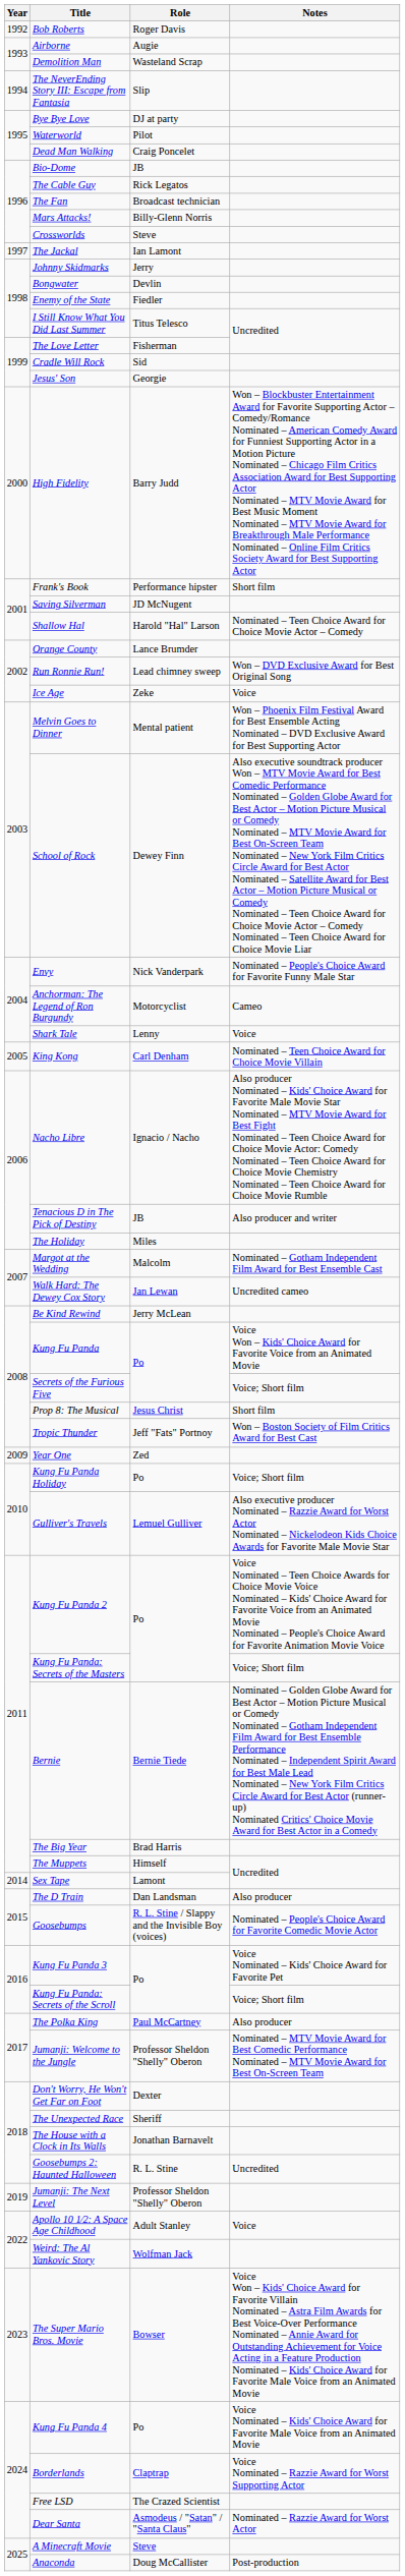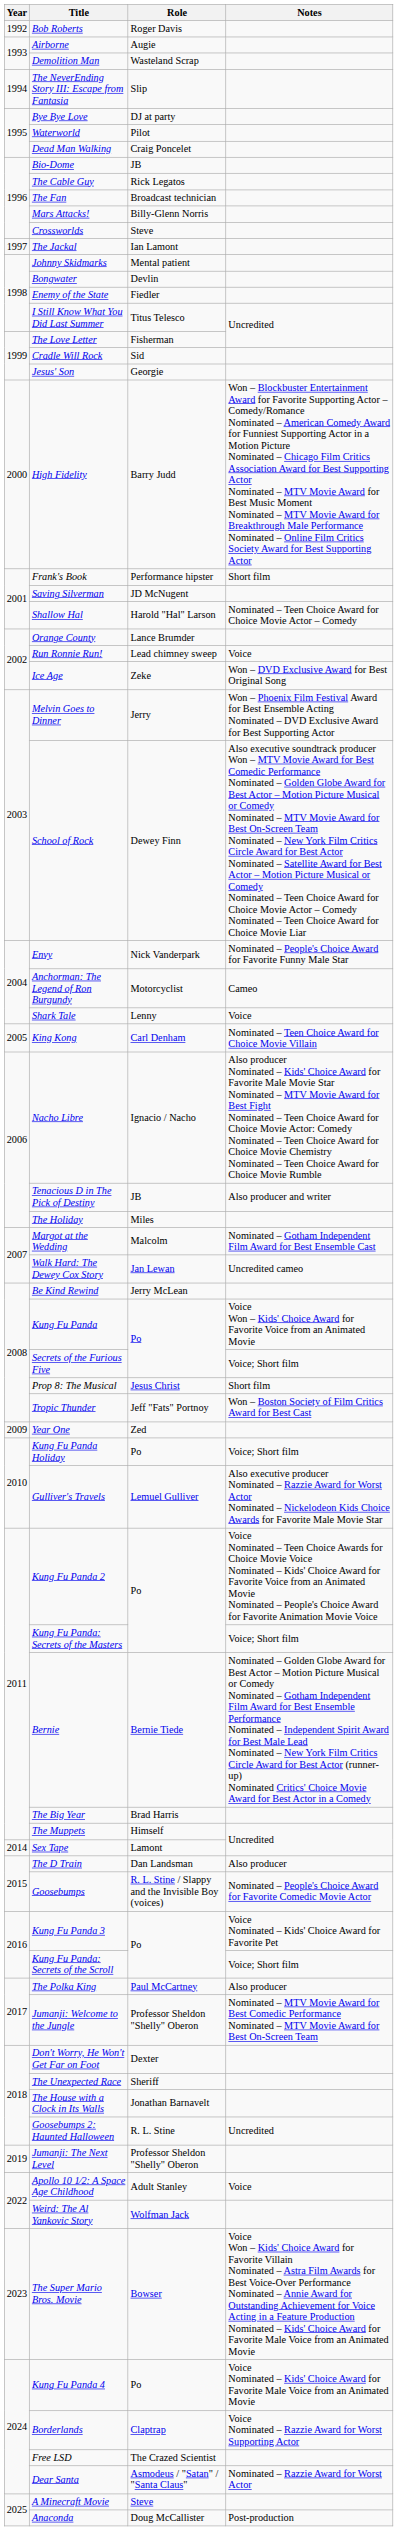Johnny Skidmarks | Role: Jerry -> Mental patient
Run Ronnie Run! | Notes: Won – DVD Exclusive Award for Best Original Song -> Voice
Ice Age | Notes: Voice -> Won – DVD Exclusive Award for Best Original Song
Melvin Goes to Dinner | Role: Mental patient -> Jerry
